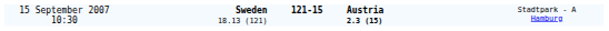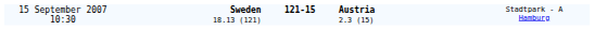18.13 (121) | column 4: bold -> normal
